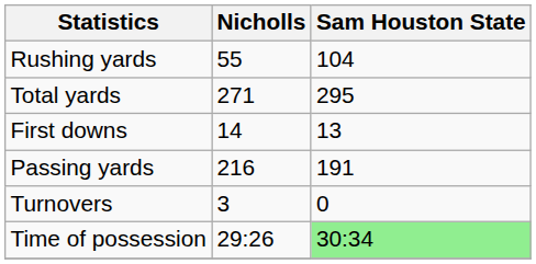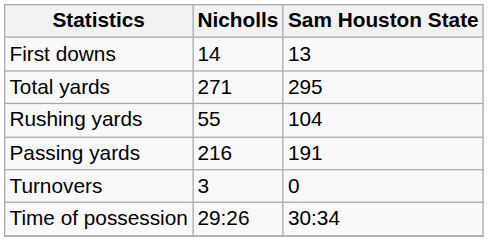rows swapped: First downs <-> Rushing yards
Time of possession | Sam Houston State: lightgreen background -> no background
